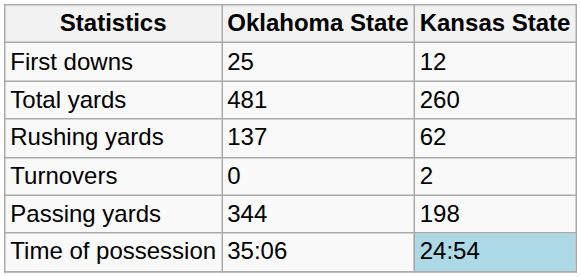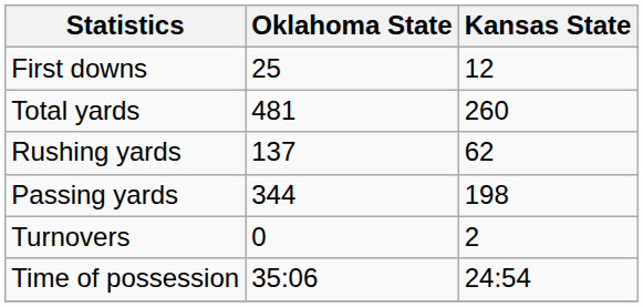rows swapped: Passing yards <-> Turnovers
Time of possession | Kansas State: lightblue background -> no background
